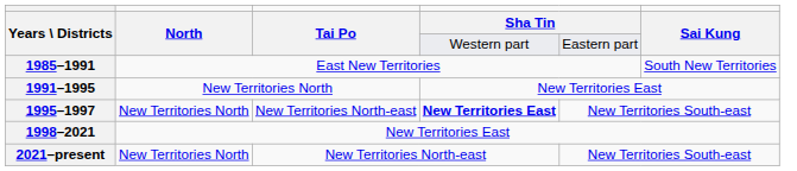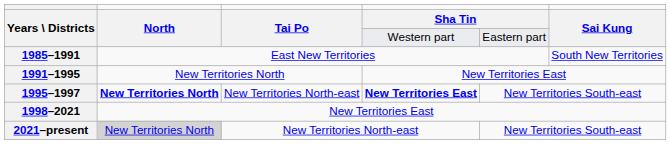1995–1997 | column 2: normal -> bold
2021–present | column 2: no background -> lightgrey background
